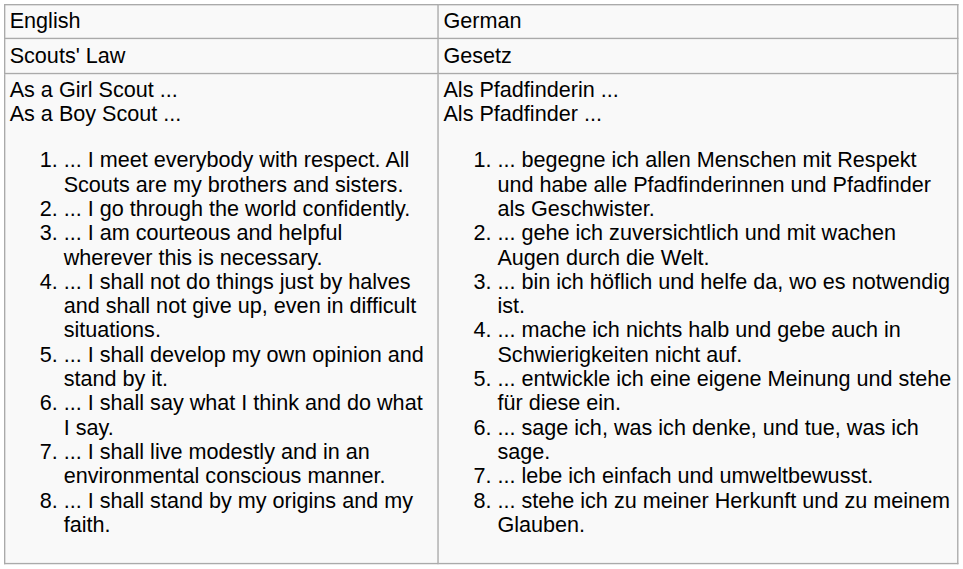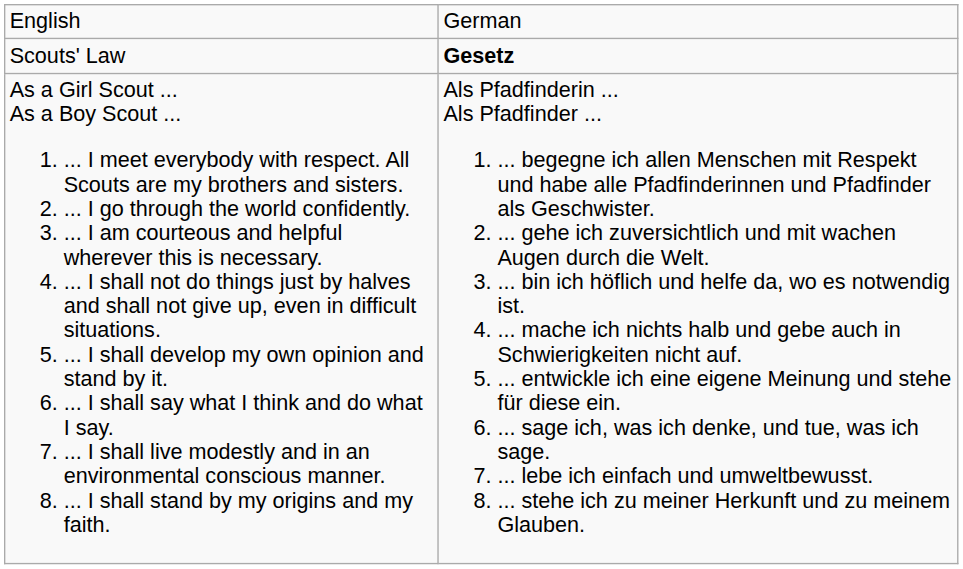Scouts' Law | column 2: normal -> bold
